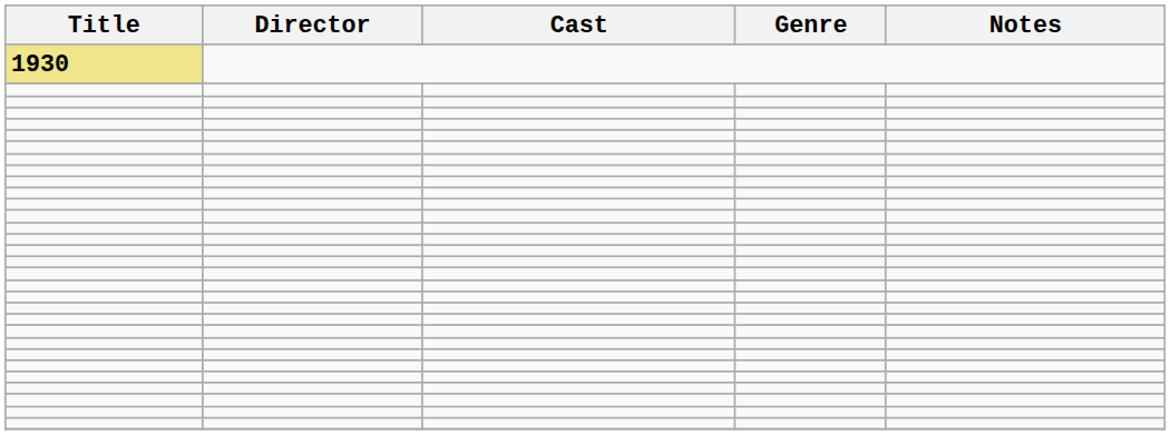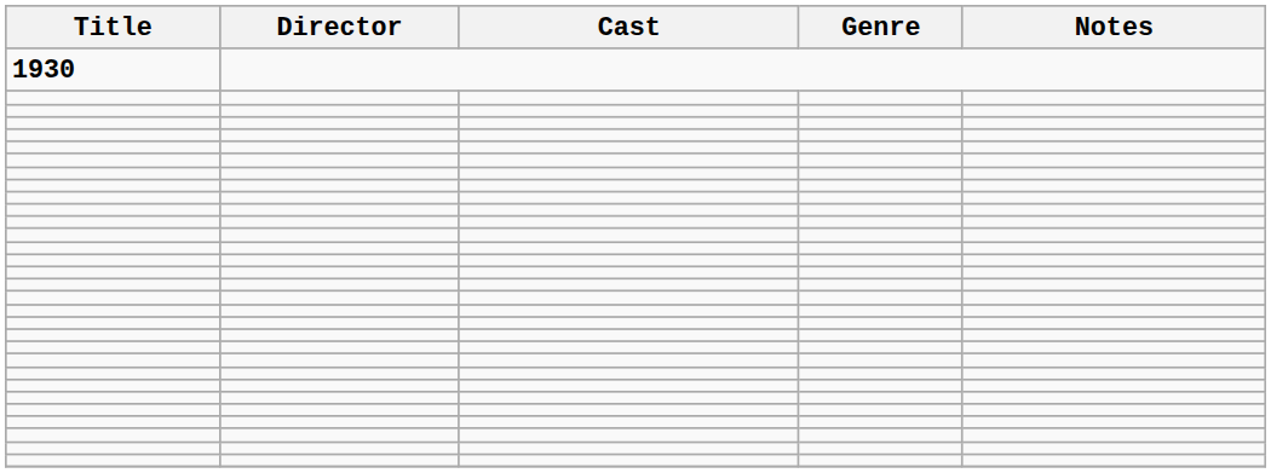1930 | Title: khaki background -> no background
